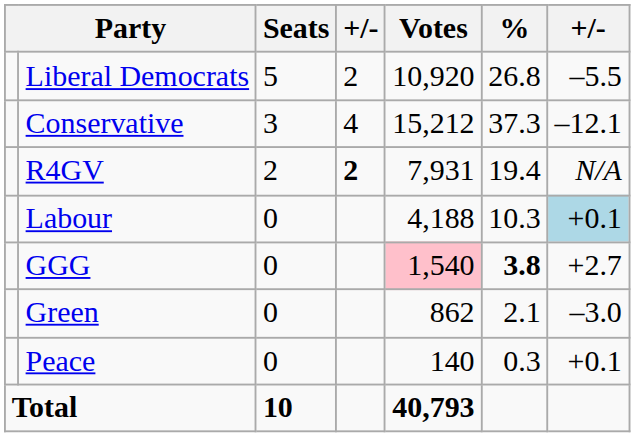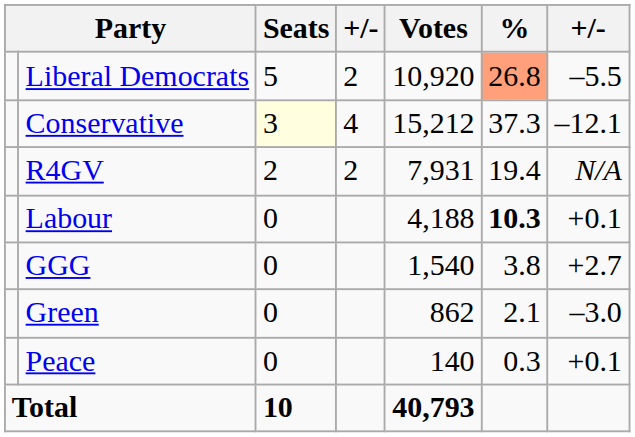Liberal Democrats | %: no background -> lightsalmon background
Conservative | Seats: no background -> lightyellow background
R4GV | column 4: bold -> normal
Labour | %: normal -> bold
Labour | column 7: lightblue background -> no background
GGG | Votes: pink background -> no background
GGG | %: bold -> normal
